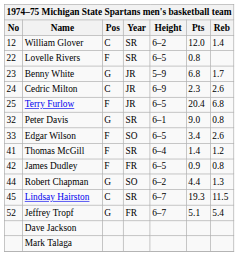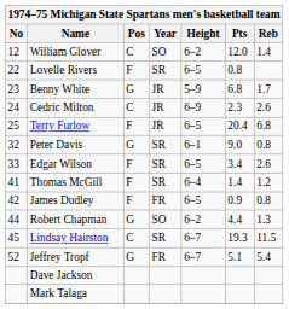William Glover | Year: SR -> SO
Edgar Wilson | Year: SO -> SR
